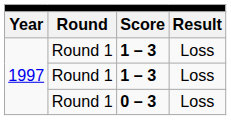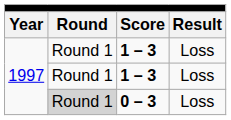0 – 3 | Round: no background -> lightgrey background
